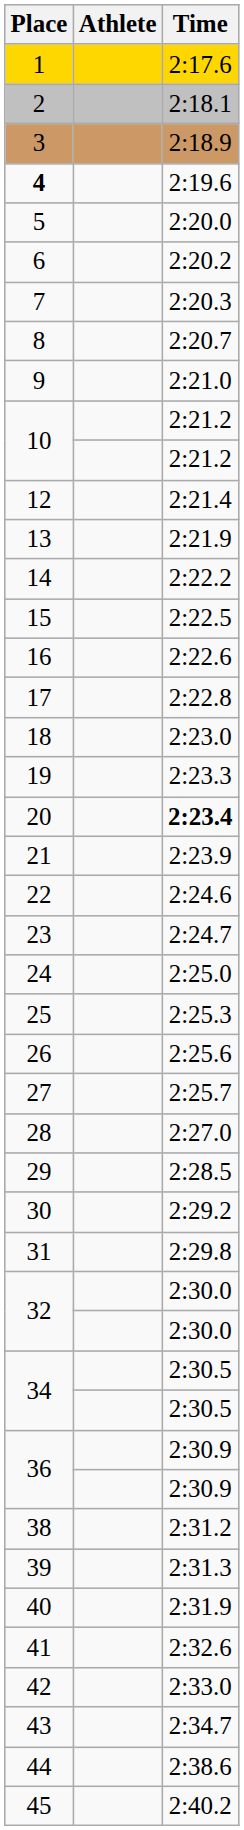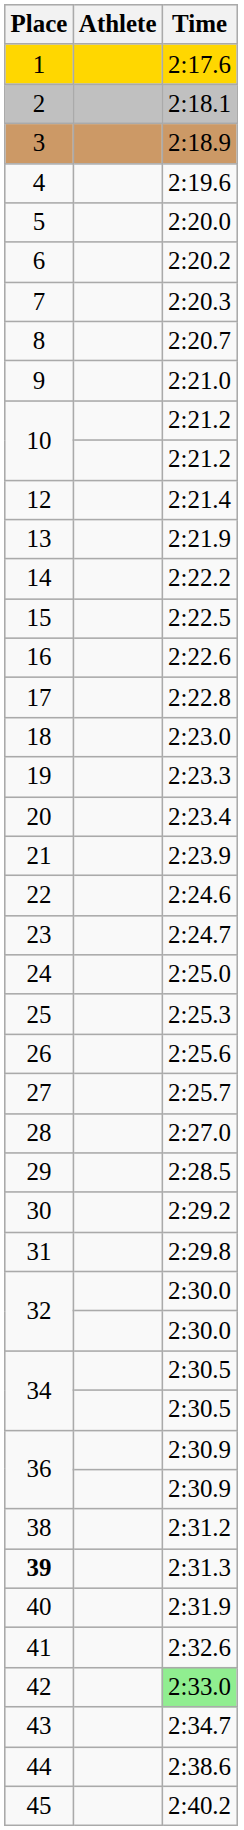4 | Place: bold -> normal
20 | Time: bold -> normal
39 | Place: normal -> bold
42 | Time: no background -> lightgreen background
